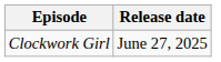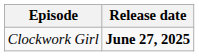Clockwork Girl | Release date: normal -> bold
